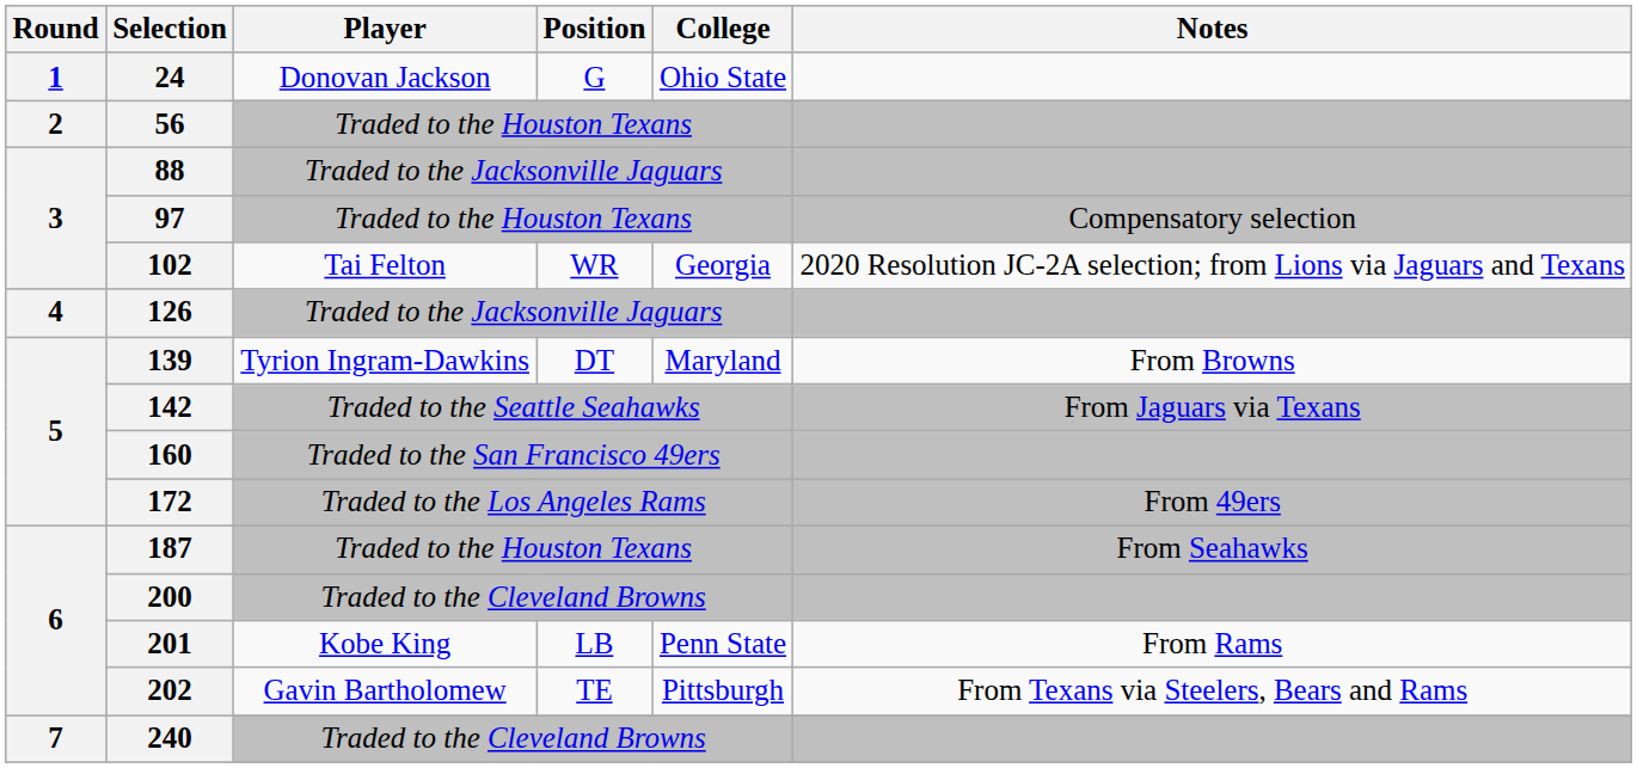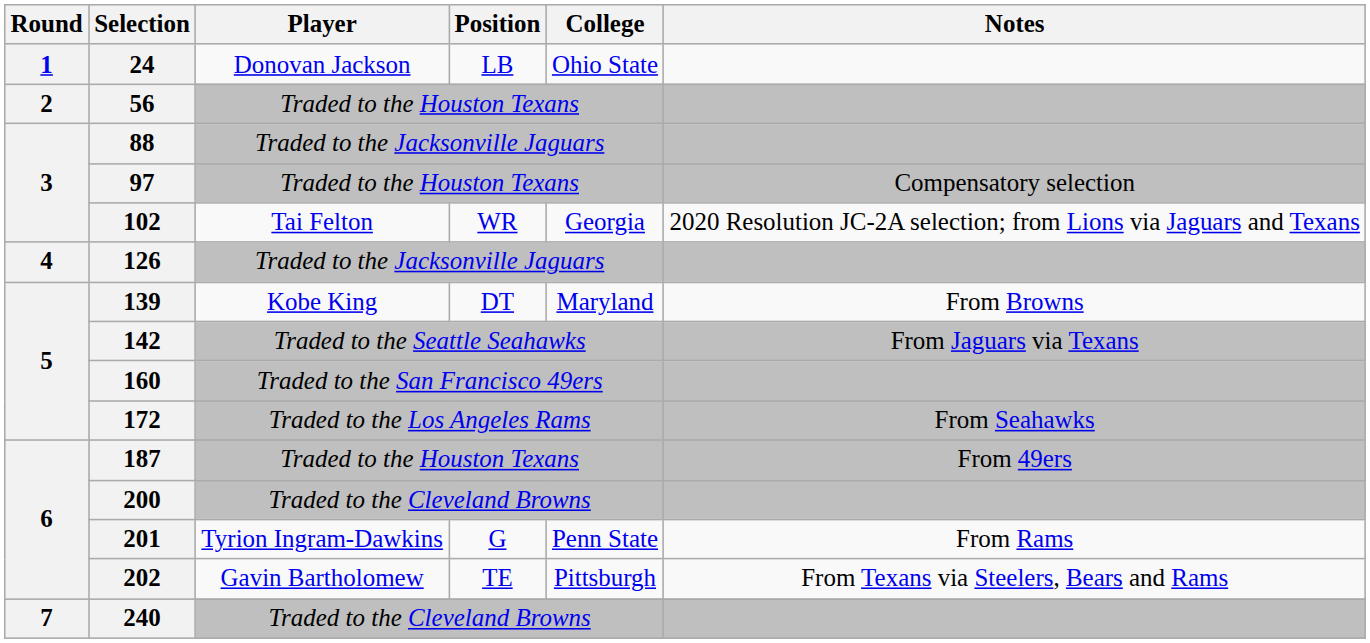24 | Position: G -> LB
139 | Player: Tyrion Ingram-Dawkins -> Kobe King
172 | Notes: From 49ers -> From Seahawks
187 | Notes: From Seahawks -> From 49ers
201 | Player: Kobe King -> Tyrion Ingram-Dawkins
201 | Position: LB -> G
